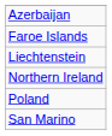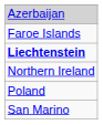row 1 | column 1: no background -> lightgrey background
row 3 | column 1: normal -> bold
